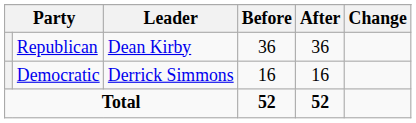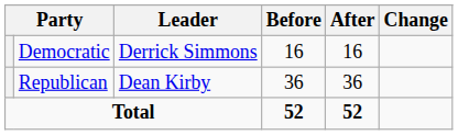rows swapped: Republican <-> Democratic
